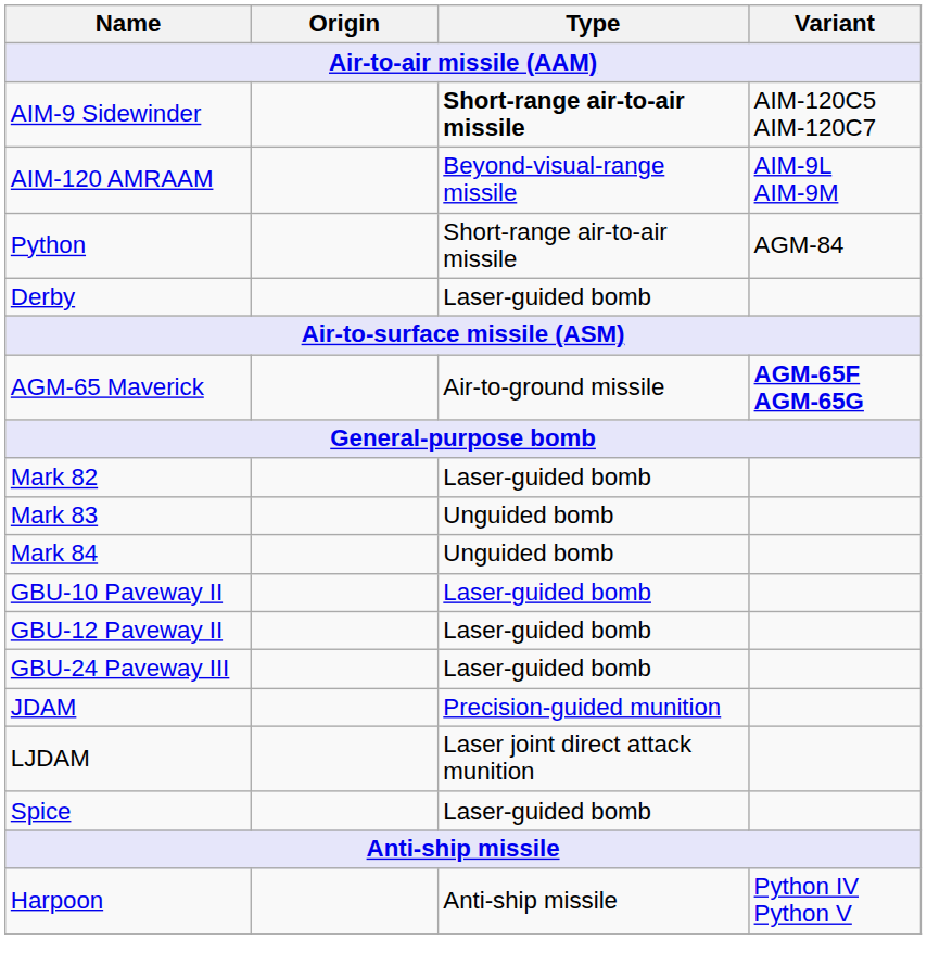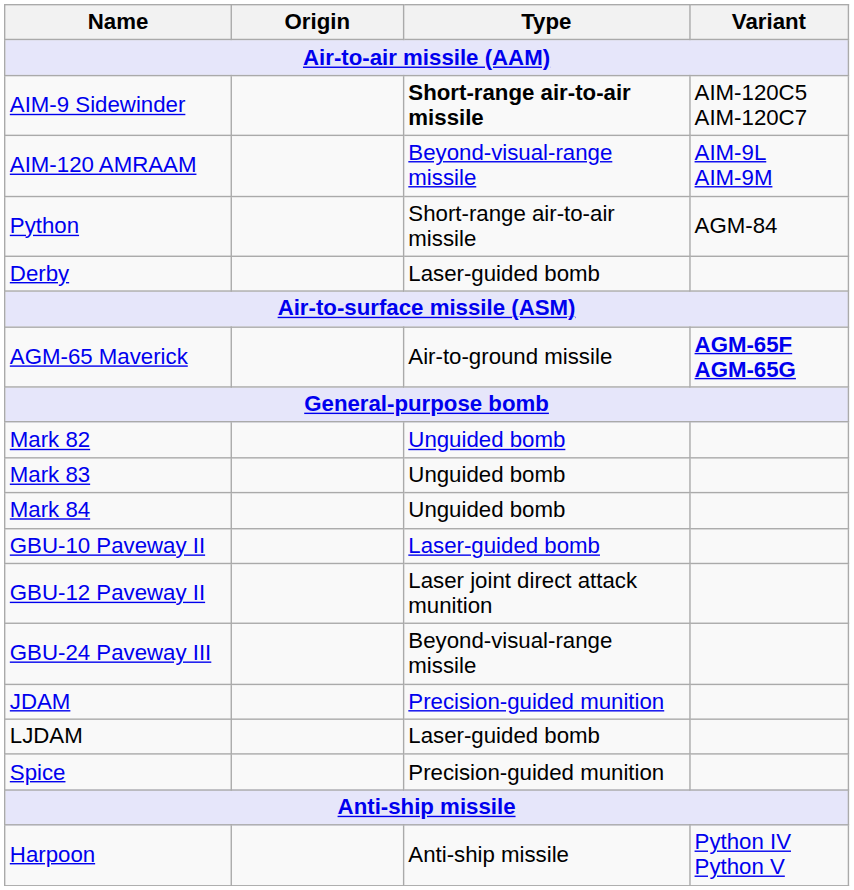Mark 82 | Type: Laser-guided bomb -> Unguided bomb
GBU-12 Paveway II | Type: Laser-guided bomb -> Laser joint direct attack munition
GBU-24 Paveway III | Type: Laser-guided bomb -> Beyond-visual-range missile
LJDAM | Type: Laser joint direct attack munition -> Laser-guided bomb
Spice | Type: Laser-guided bomb -> Precision-guided munition
